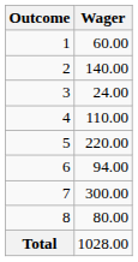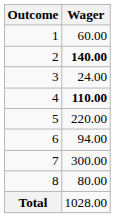2 | Wager: normal -> bold
4 | Wager: normal -> bold
